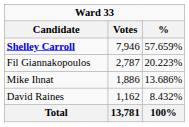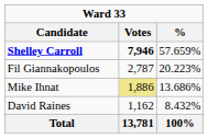Shelley Carroll | Votes: normal -> bold
Mike Ihnat | Votes: no background -> khaki background
